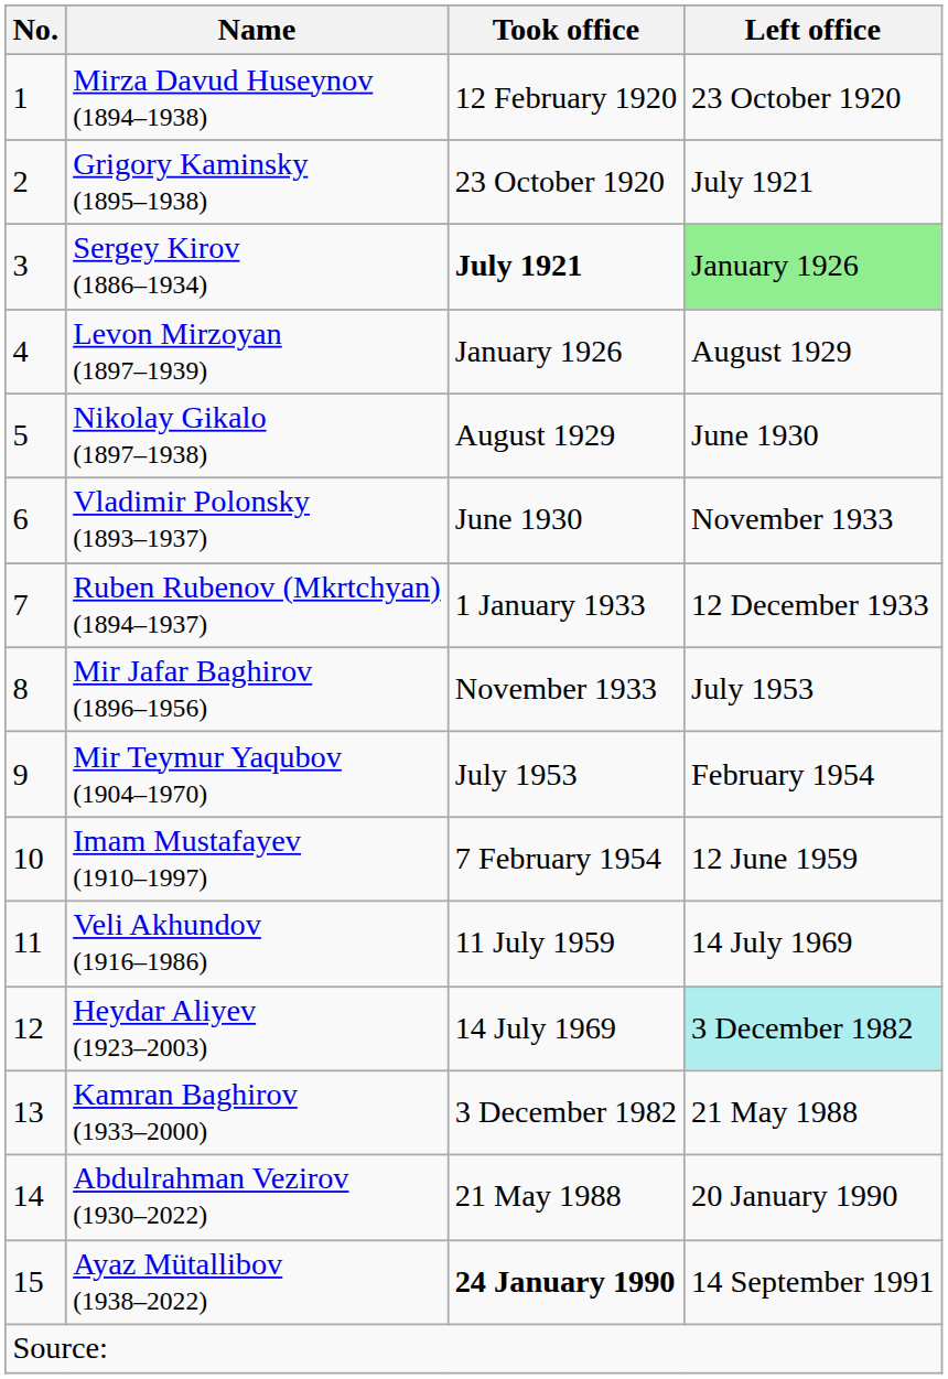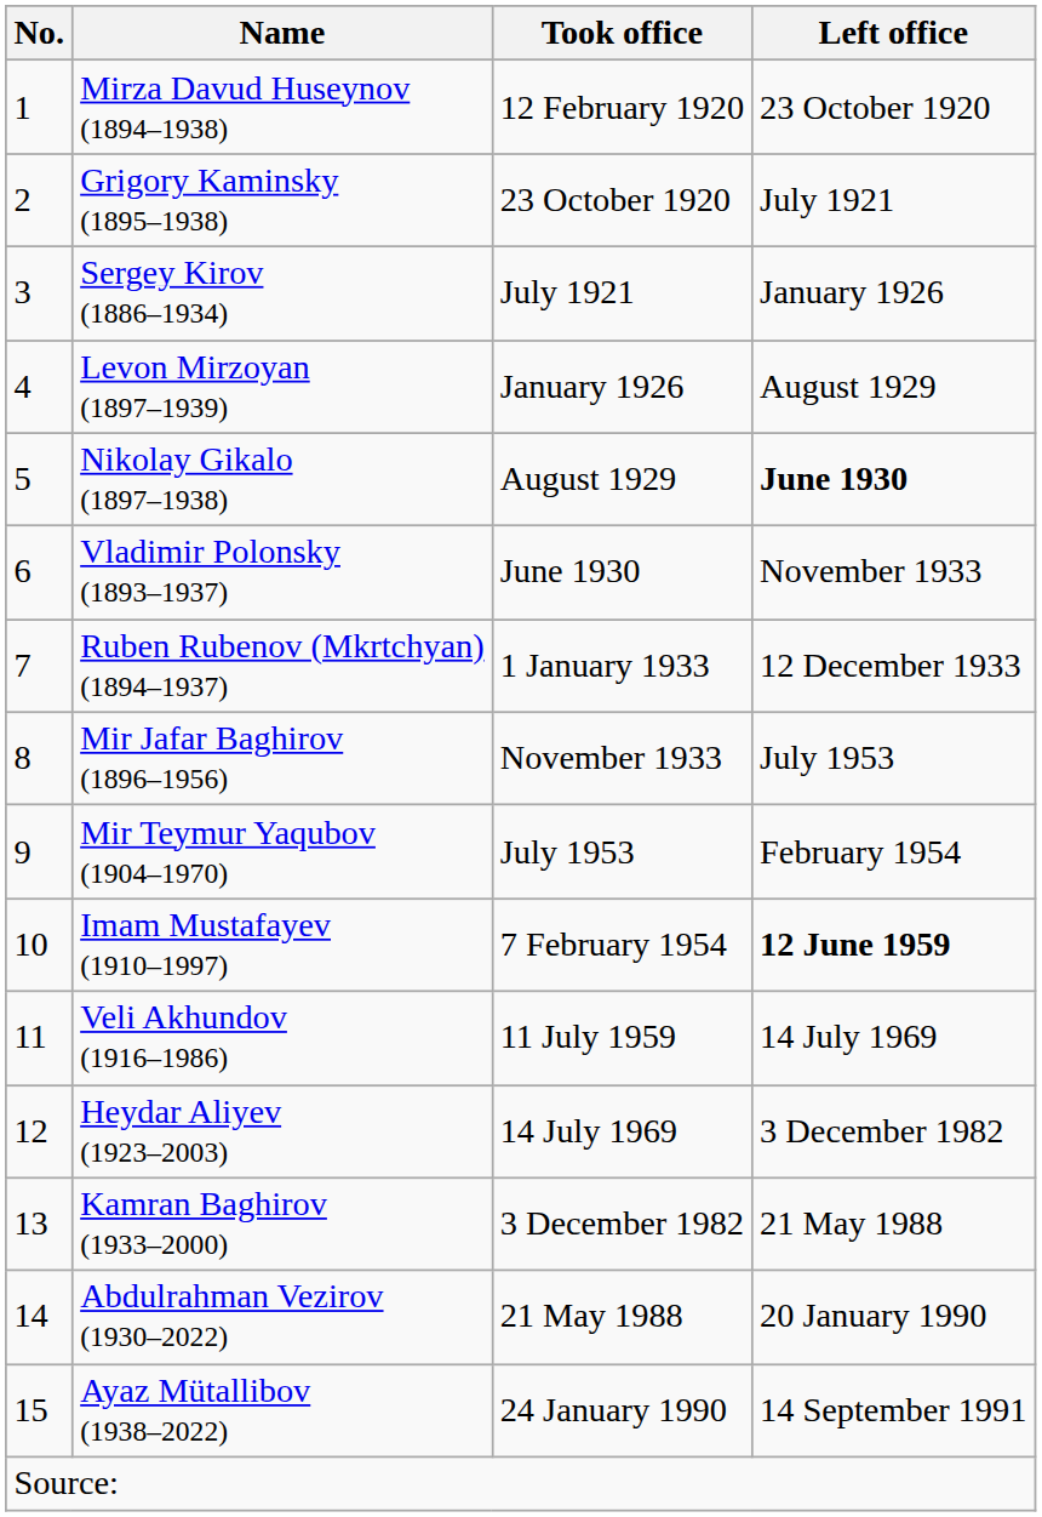Sergey Kirov (1886–1934) | Took office: bold -> normal
Sergey Kirov (1886–1934) | Left office: lightgreen background -> no background
Nikolay Gikalo (1897–1938) | Left office: normal -> bold
Imam Mustafayev (1910–1997) | Left office: normal -> bold
Heydar Aliyev (1923–2003) | Left office: paleturquoise background -> no background
Ayaz Mütallibov (1938–2022) | Took office: bold -> normal
